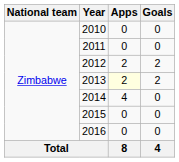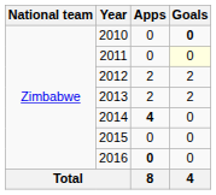2010 | Goals: normal -> bold
2011 | Goals: no background -> lightyellow background
2013 | Apps: lightyellow background -> no background
2014 | Apps: normal -> bold
2016 | Apps: normal -> bold
